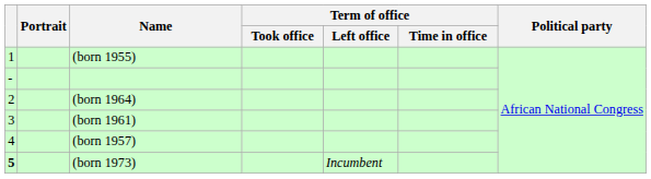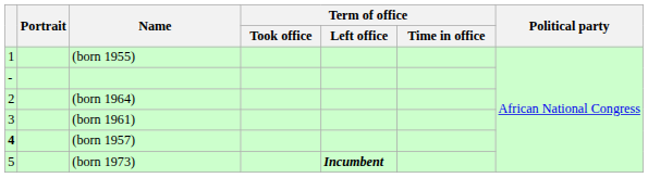(born 1957) | column 1: normal -> bold
(born 1973) | column 1: bold -> normal
(born 1973) | Term of office / Left office: normal -> bold
